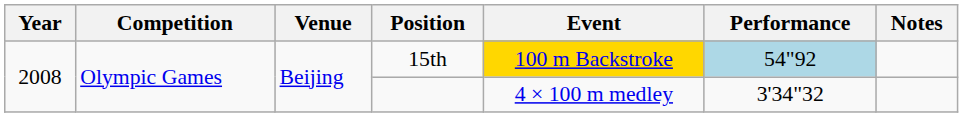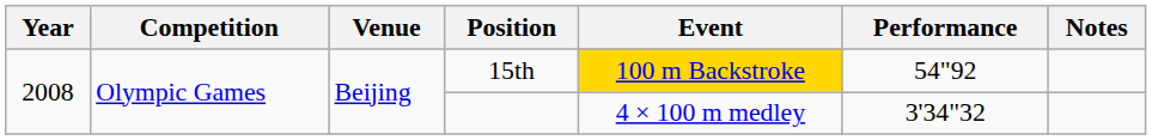15th | Performance: lightblue background -> no background
